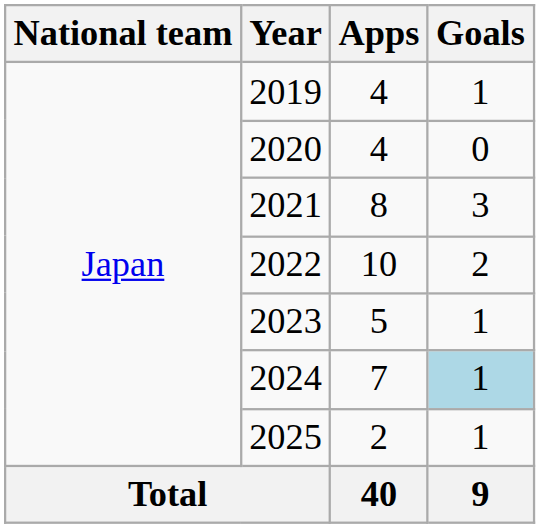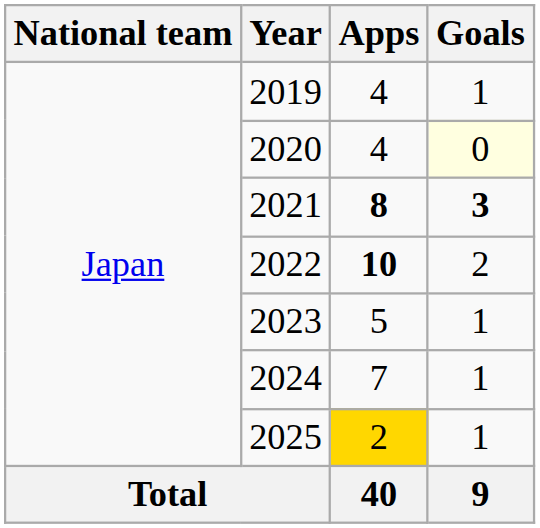2020 | Goals: no background -> lightyellow background
2021 | Apps: normal -> bold
2021 | Goals: normal -> bold
2022 | Apps: normal -> bold
2024 | Goals: lightblue background -> no background
2025 | Apps: no background -> gold background
